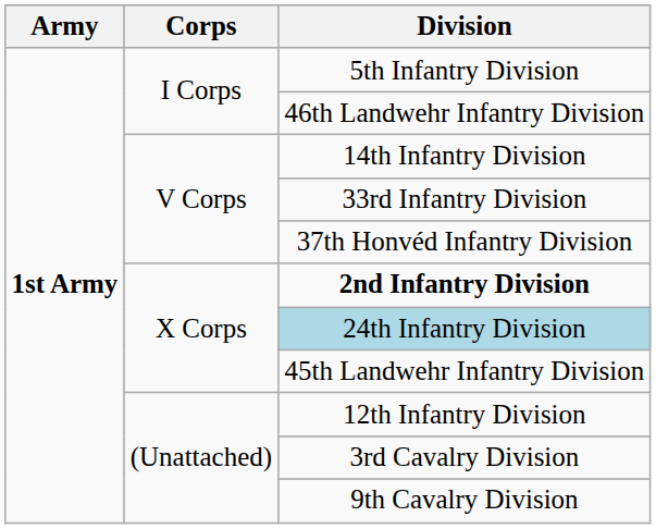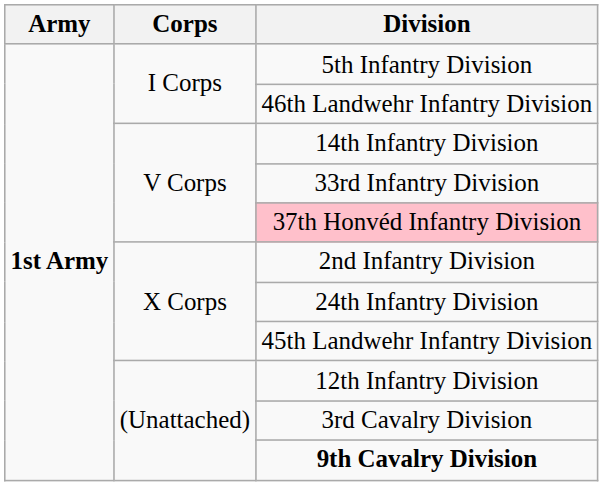37th Honvéd Infantry Division | Division: no background -> pink background
2nd Infantry Division | Division: bold -> normal
24th Infantry Division | Division: lightblue background -> no background
9th Cavalry Division | Division: normal -> bold
